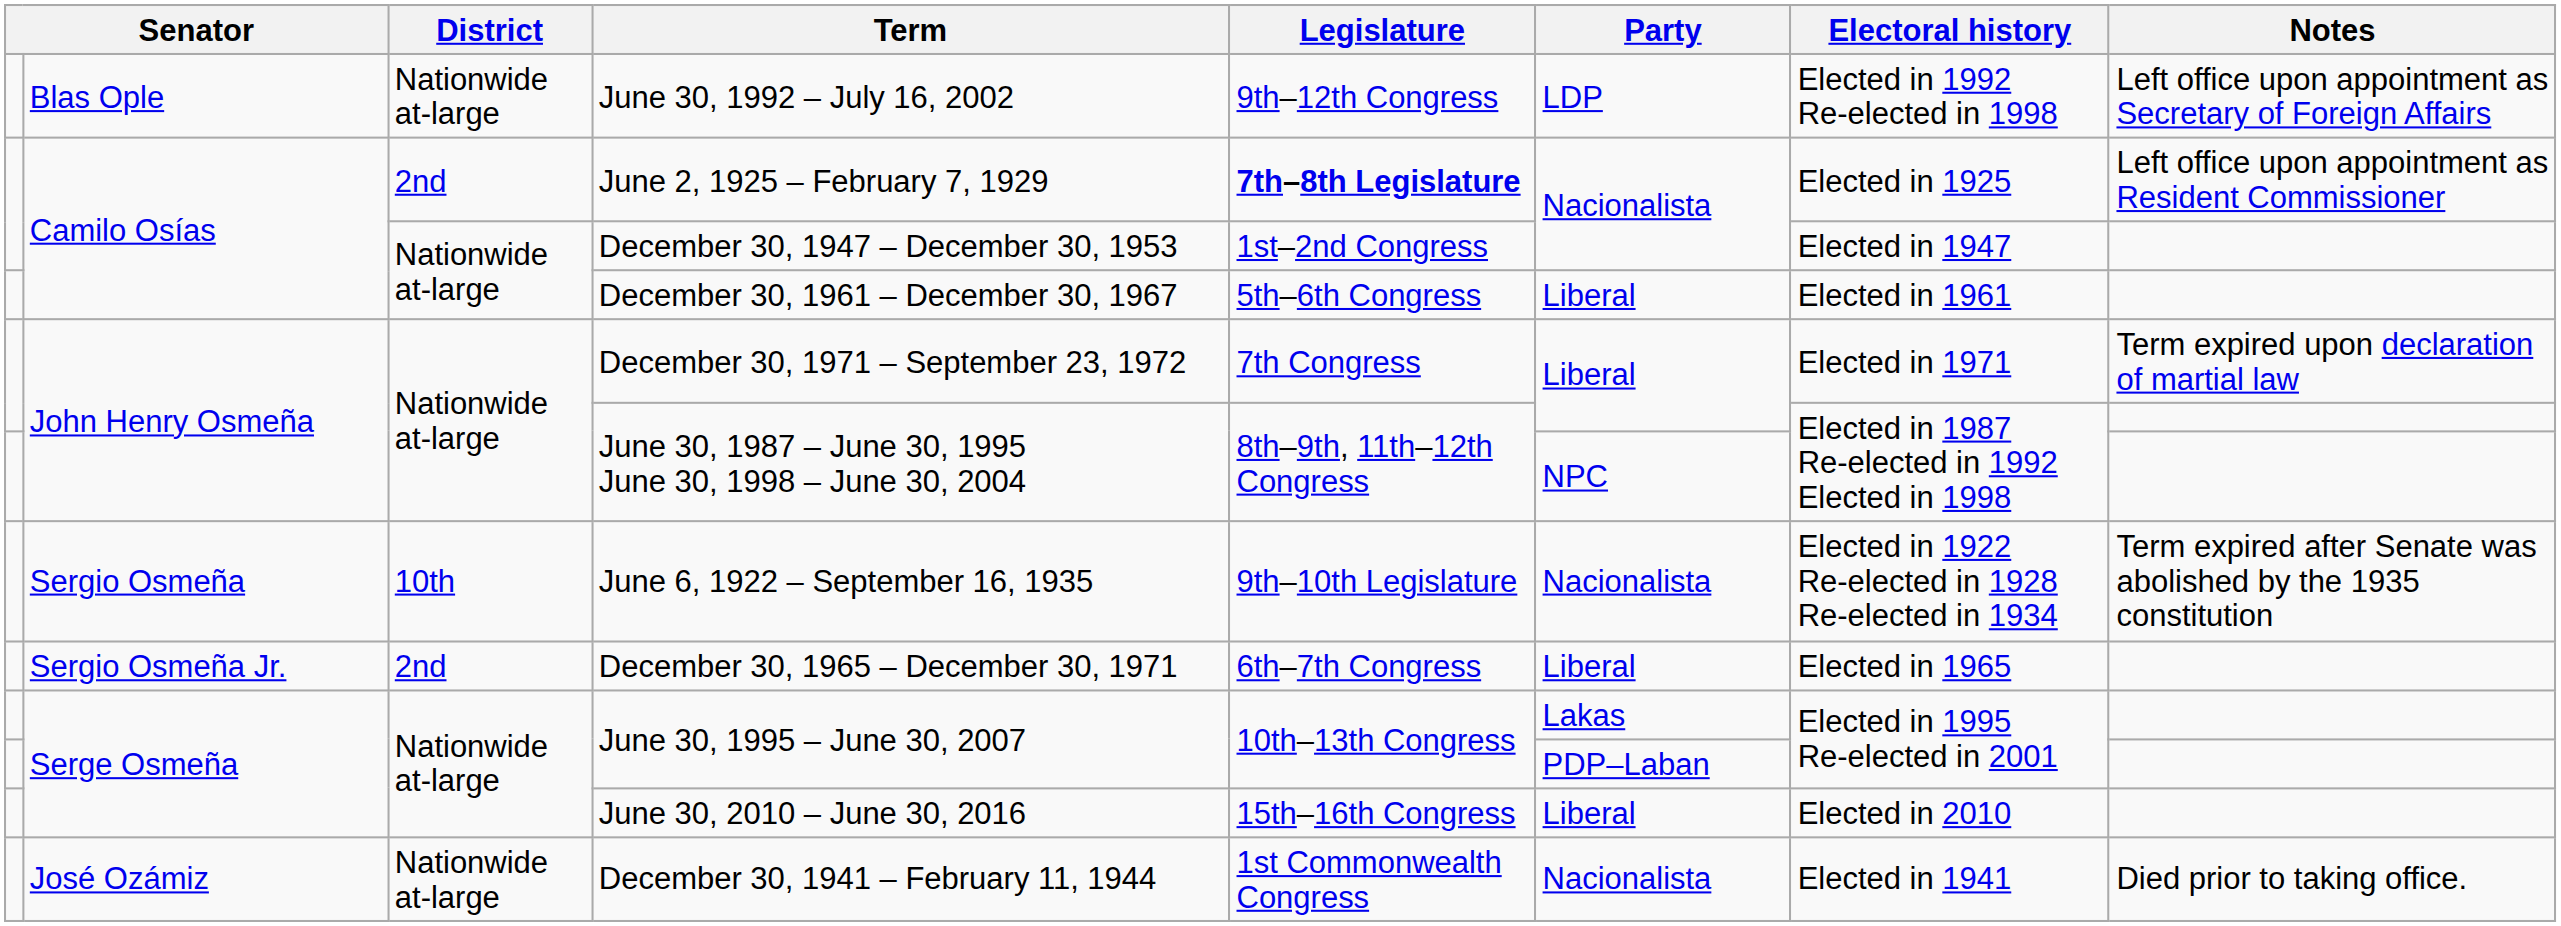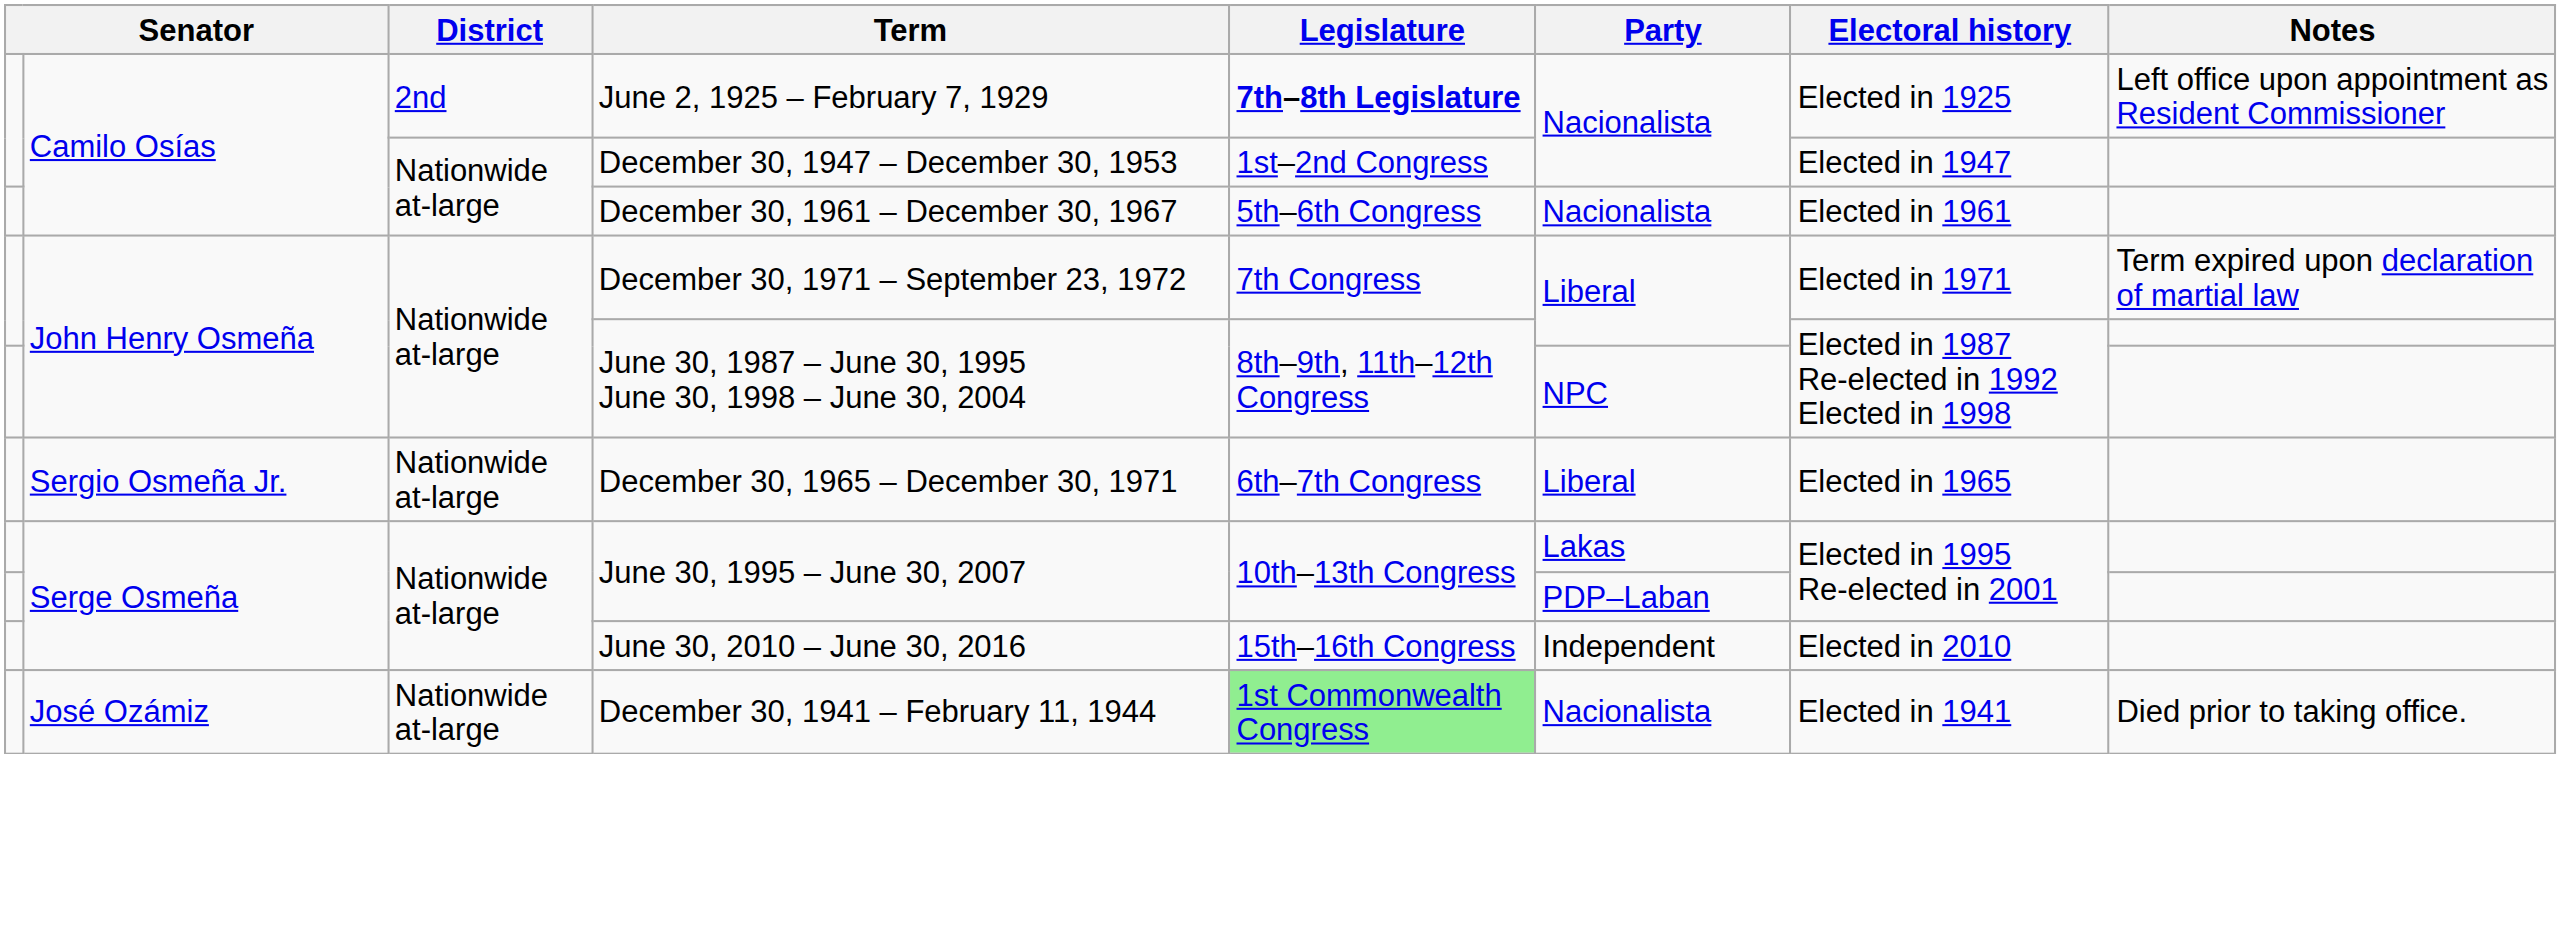- row: Blas Ople | Nationwide at-large | June 30, 1992 – July 16, 2002 | 9th–12th Congress | LDP | Elected in 1992 Re-elected in 1998 | Left office upon appointment as Secretary of Foreign Affairs
December 30, 1961 – December 30, 1967 | Party: Liberal -> Nacionalista
- row: Sergio Osmeña | 10th | June 6, 1922 – September 16, 1935 | 9th–10th Legislature | Nacionalista | Elected in 1922 Re-elected in 1928 Re-elected in 1934 | Term expired after Senate was abolished by the 1935 constitution
December 30, 1965 – December 30, 1971 | District: 2nd -> Nationwide at-large
June 30, 2010 – June 30, 2016 | Party: Liberal -> Independent
December 30, 1941 – February 11, 1944 | Legislature: no background -> lightgreen background
